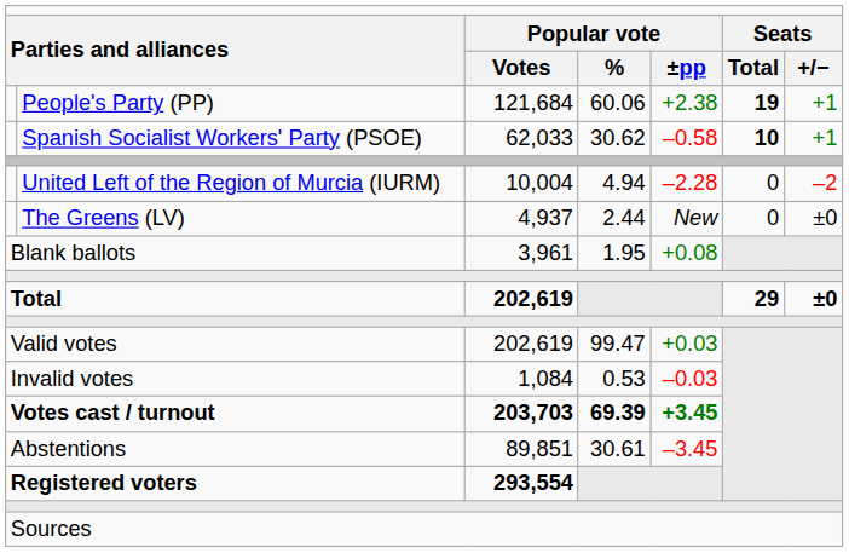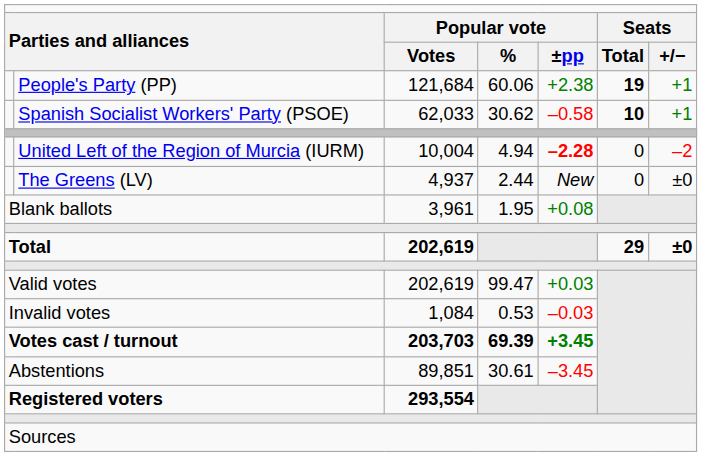United Left of the Region of Murcia (IURM) | column 5: normal -> bold
